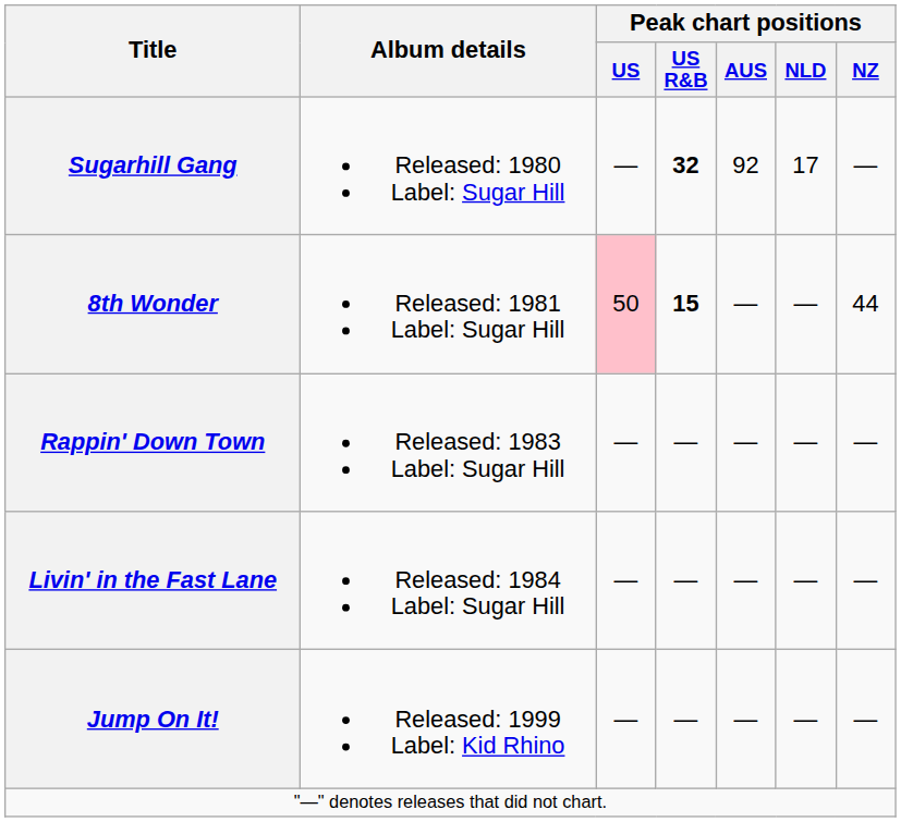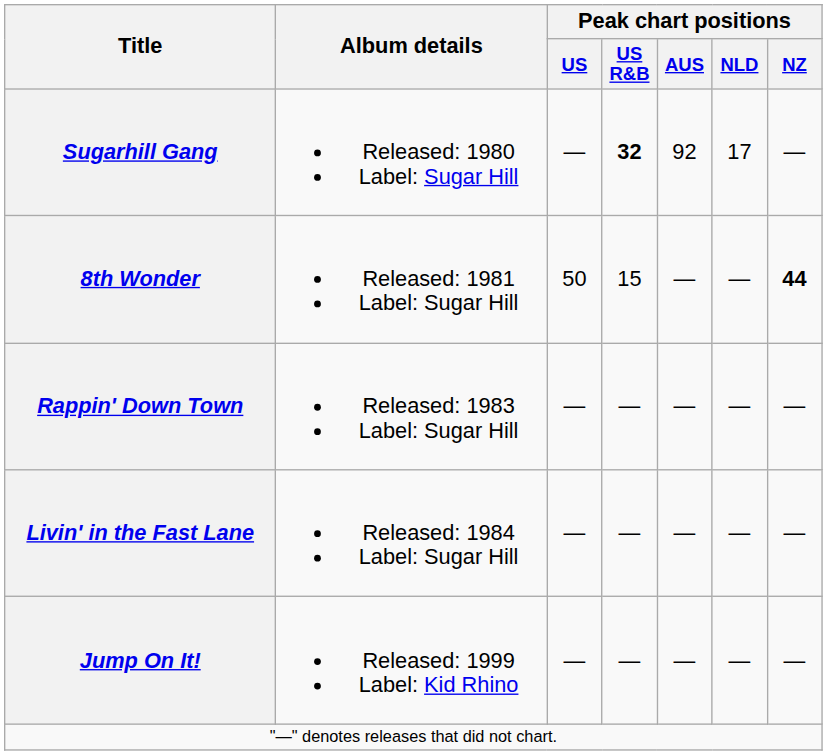8th Wonder | Peak chart positions / US: pink background -> no background
8th Wonder | Peak chart positions / US R&B: bold -> normal
8th Wonder | Peak chart positions / NZ: normal -> bold
